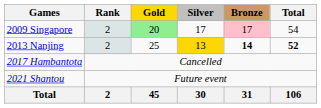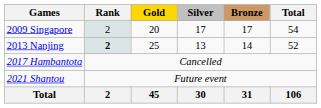2009 Singapore | Gold: lightgreen background -> no background
2009 Singapore | Bronze: pink background -> no background
2013 Nanjing | Rank: normal -> bold
2013 Nanjing | Silver: gold background -> no background
2013 Nanjing | Bronze: bold -> normal
2013 Nanjing | Total: bold -> normal
